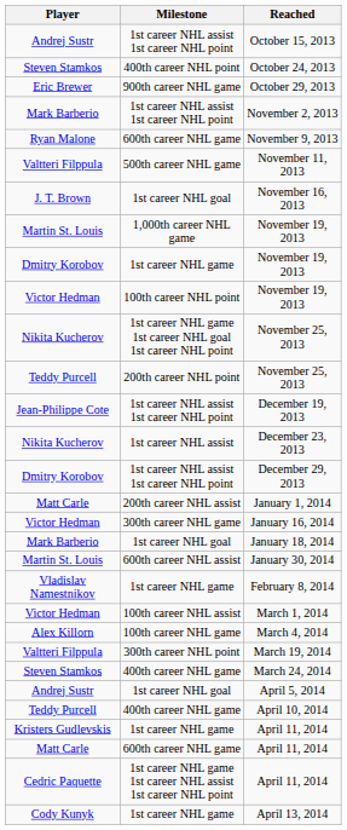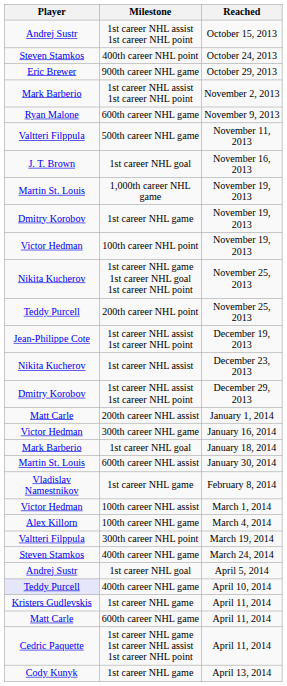row 27 | Player: no background -> lavender background
